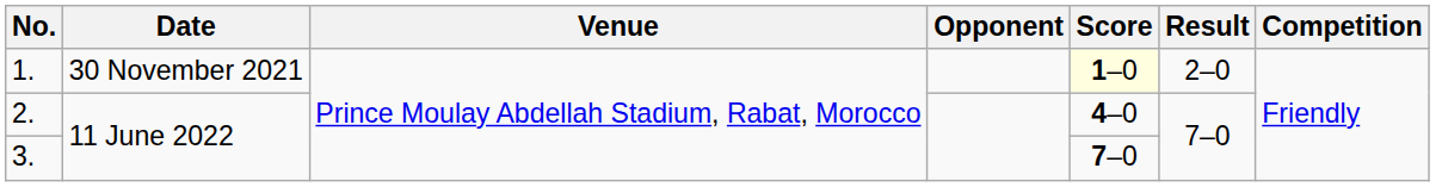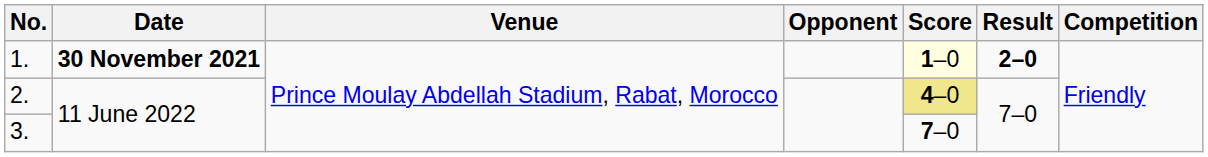1. | Date: normal -> bold
1. | Result: normal -> bold
2. | Score: no background -> khaki background
